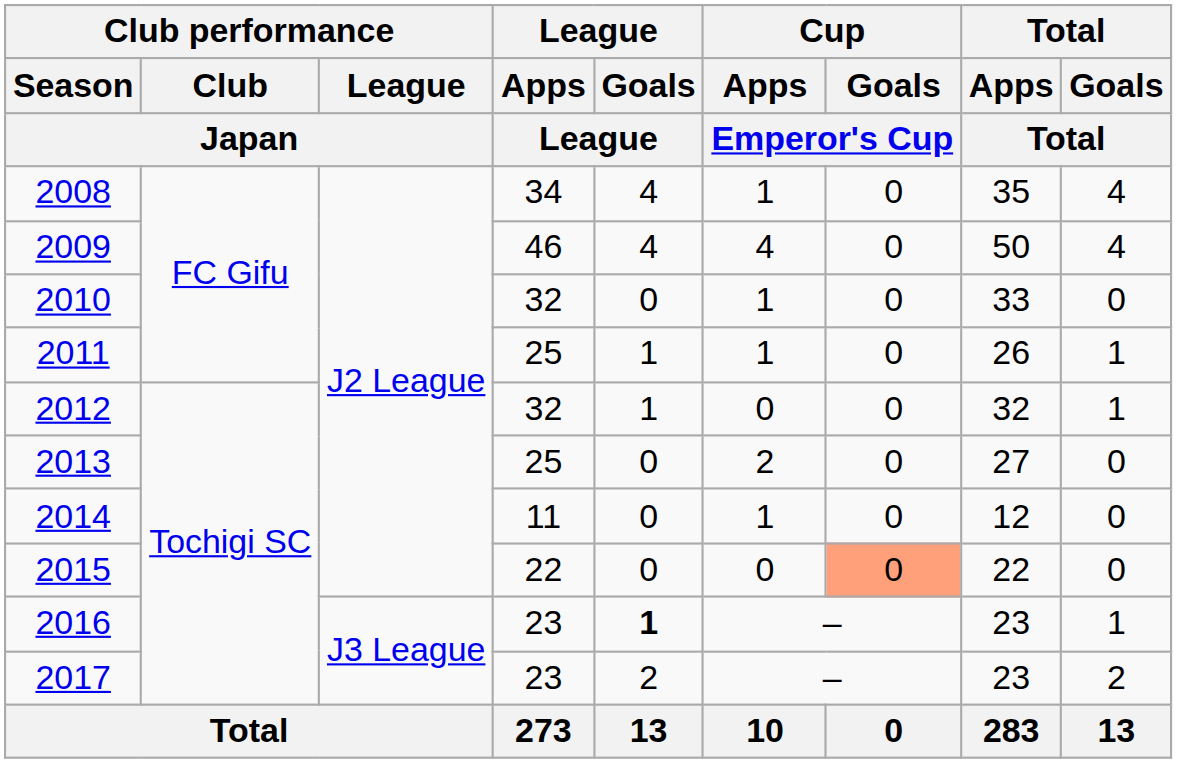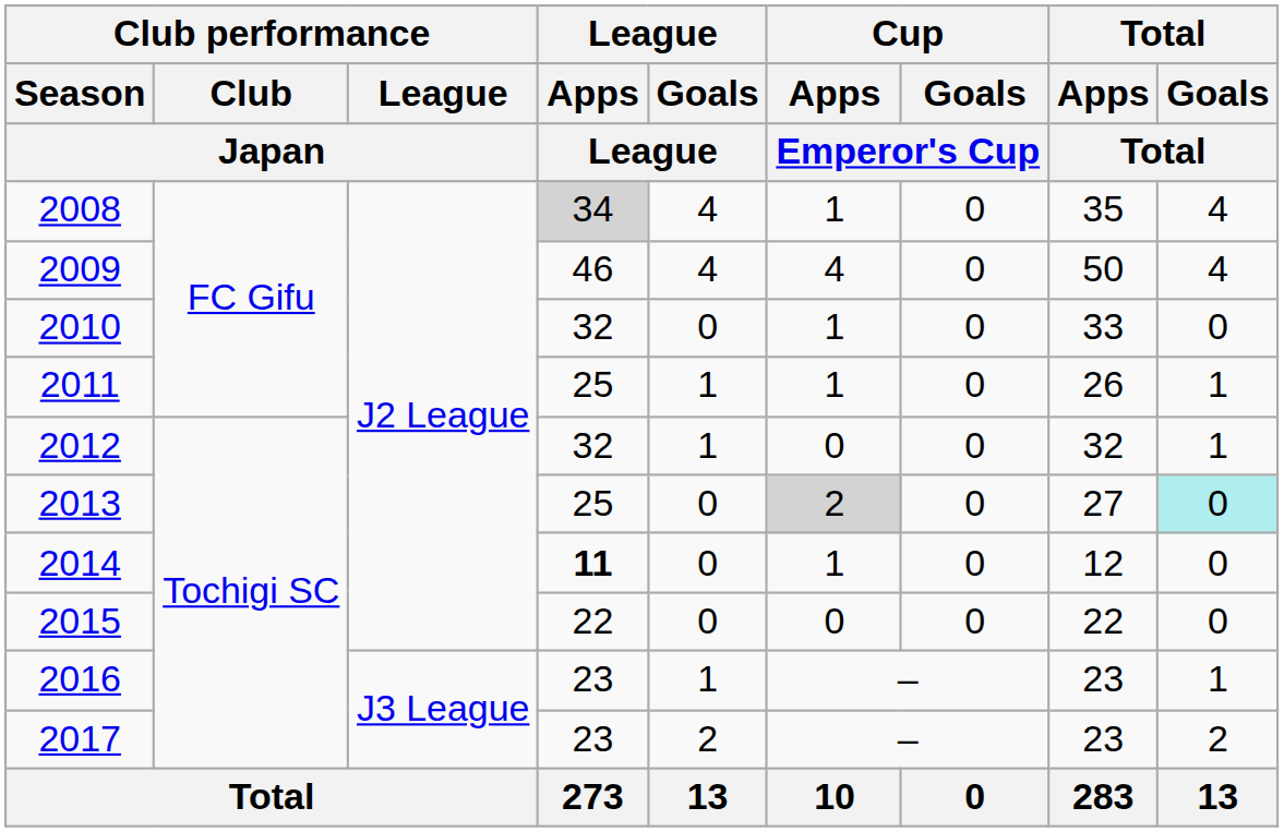2008 | League / Apps / League: no background -> lightgrey background
2013 | Cup / Apps / Emperor's Cup: no background -> lightgrey background
2013 | Total / Goals / Total: no background -> paleturquoise background
2014 | League / Apps / League: normal -> bold
2015 | Cup / Goals / Emperor's Cup: lightsalmon background -> no background
2016 | League / Goals / League: bold -> normal
